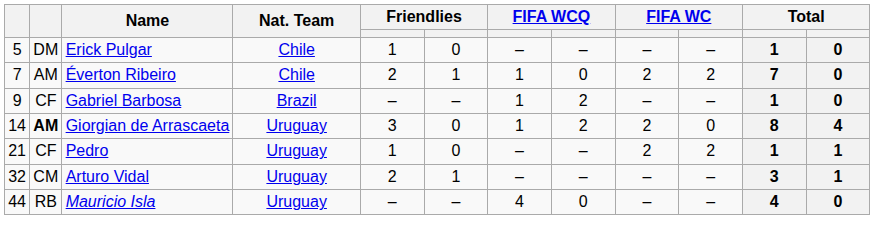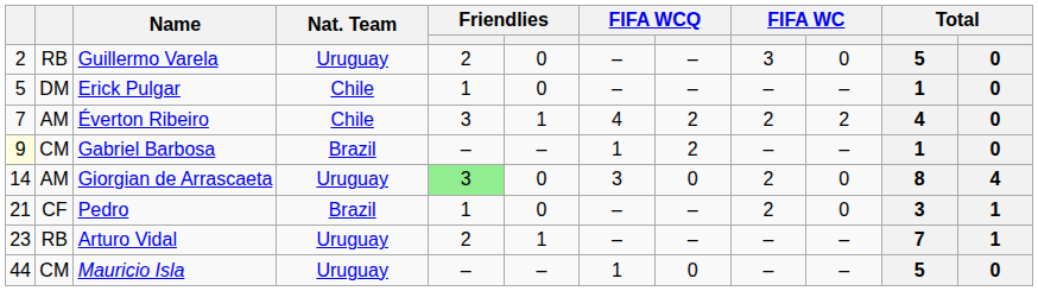+ row: 2 | RB | Guillermo Varela | Uruguay | 2 | 0 | – | – | 3 | 0 | 5 | 0
Éverton Ribeiro | column 5: 2 -> 3
Éverton Ribeiro | column 7: 1 -> 4
Éverton Ribeiro | column 8: 0 -> 2
Éverton Ribeiro | column 11: 7 -> 4
Gabriel Barbosa | column 1: no background -> lightyellow background
Gabriel Barbosa | column 2: CF -> CM
Giorgian de Arrascaeta | column 2: bold -> normal
Giorgian de Arrascaeta | column 5: no background -> lightgreen background
Giorgian de Arrascaeta | column 7: 1 -> 3
Giorgian de Arrascaeta | column 8: 2 -> 0
Pedro | Nat. Team: Uruguay -> Brazil
Pedro | column 10: 2 -> 0
Pedro | column 11: 1 -> 3
Arturo Vidal | column 1: 32 -> 23
Arturo Vidal | column 2: CM -> RB
Arturo Vidal | column 11: 3 -> 7
Mauricio Isla | column 2: RB -> CM
Mauricio Isla | column 7: 4 -> 1
Mauricio Isla | column 11: 4 -> 5
